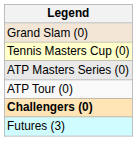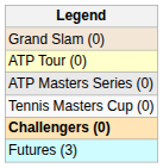row 3 | column 1: Tennis Masters Cup (0) -> ATP Tour (0)
row 5 | column 1: ATP Tour (0) -> Tennis Masters Cup (0)
